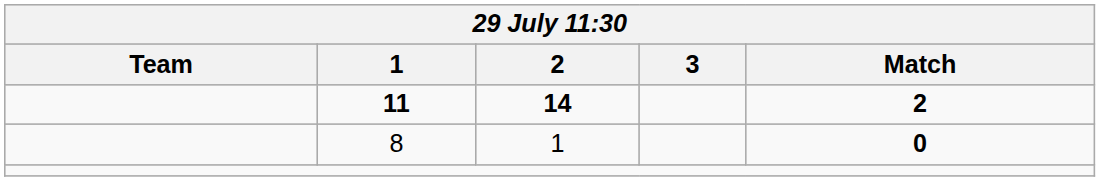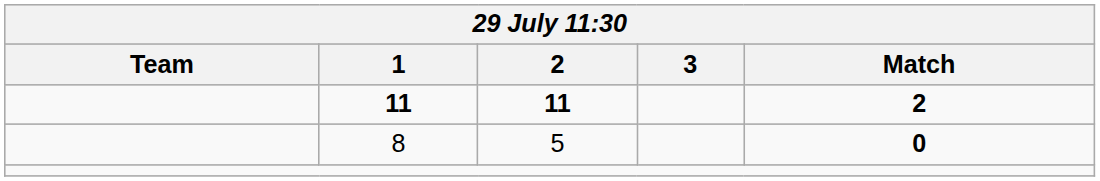row 3 | 2: 14 -> 11
row 4 | 2: 1 -> 5
